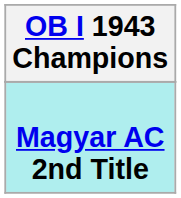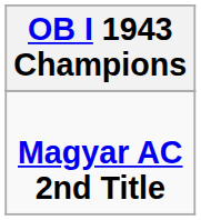row 2 | column 1: paleturquoise background -> no background
